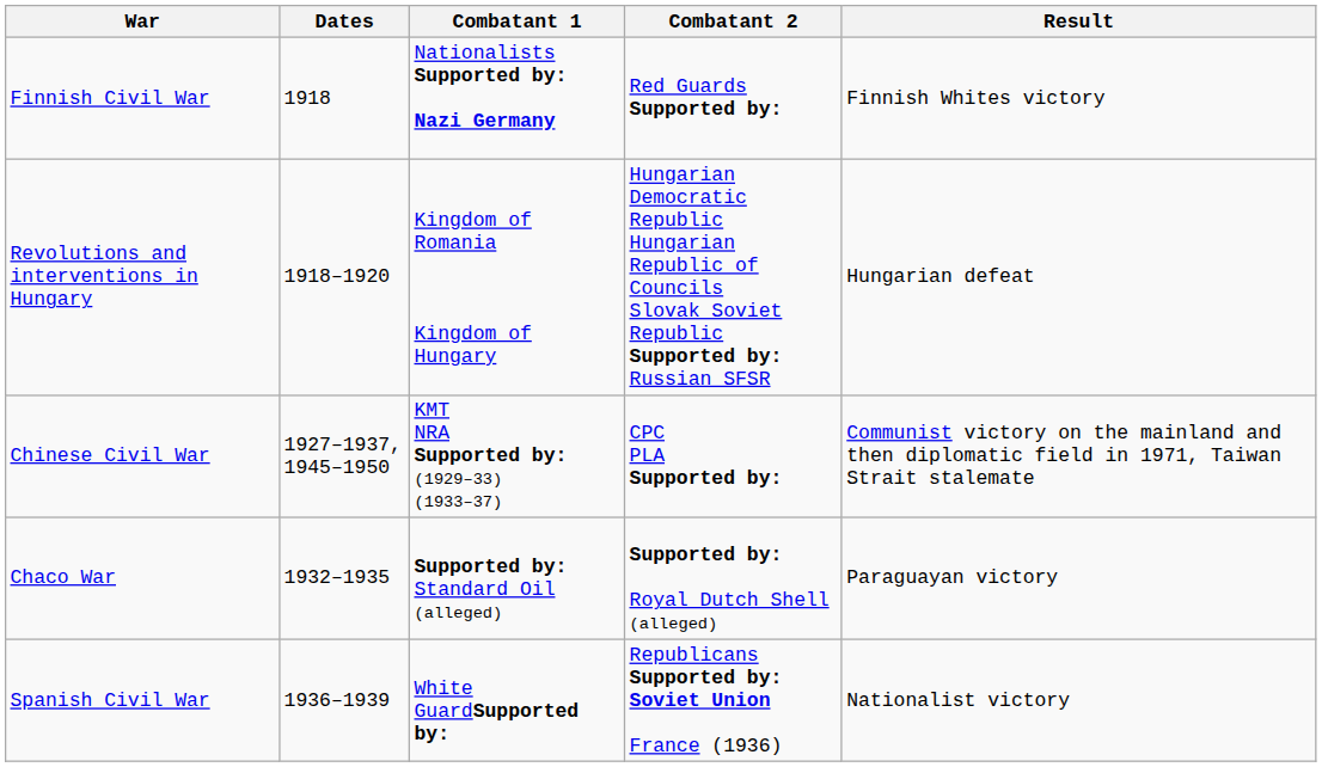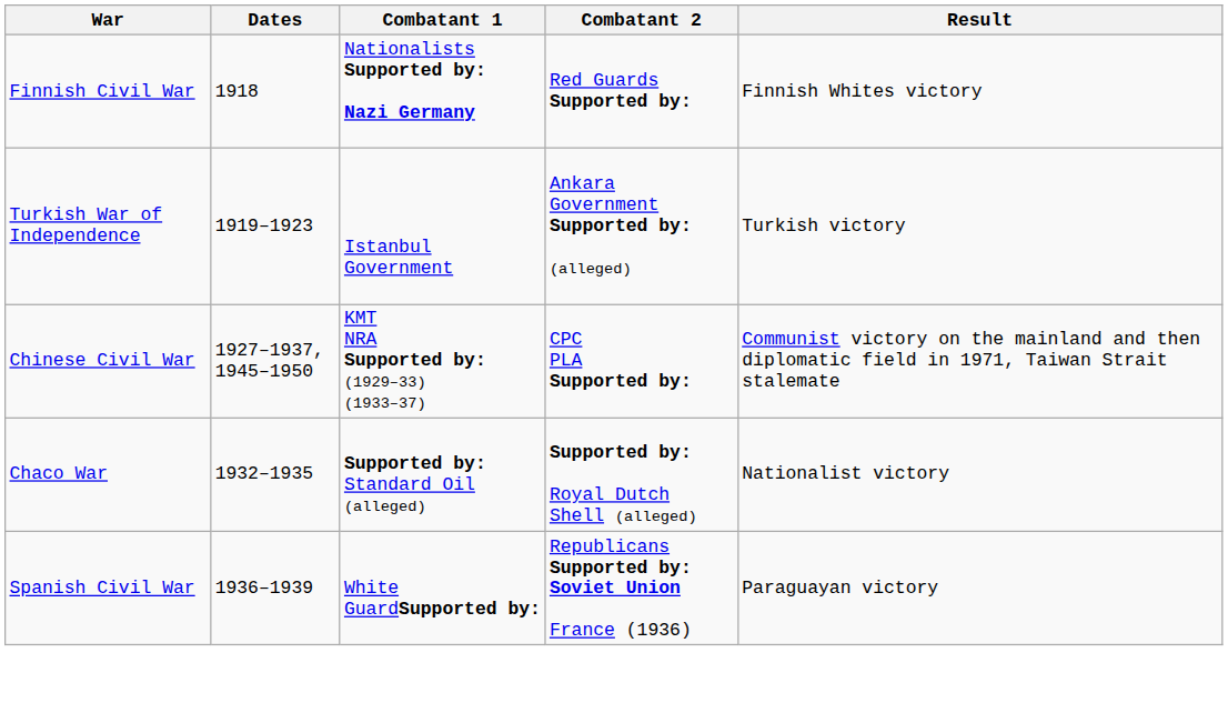- row: Revolutions and interventions in Hungary | 1918–1920 | Kingdom of Romania Kingdom of Hungary | Hungarian Democratic Republic Hungarian Republic of Councils Slovak Soviet Republic Supported by: Russian SFSR | Hungarian defeat
+ row: Turkish War of Independence | 1919–1923 | Istanbul Government | Ankara Government Supported by: (alleged) | Turkish victory
Chaco War | Result: Paraguayan victory -> Nationalist victory
Spanish Civil War | Result: Nationalist victory -> Paraguayan victory
